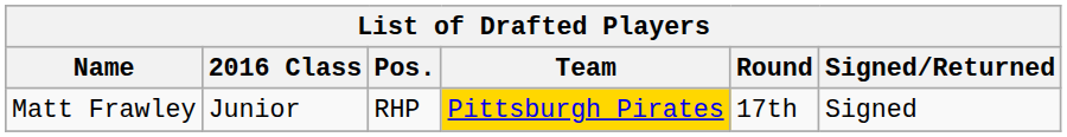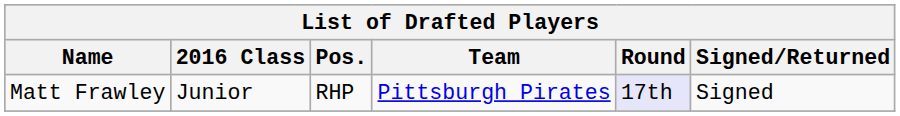Matt Frawley | Team: gold background -> no background
Matt Frawley | Round: no background -> lavender background
